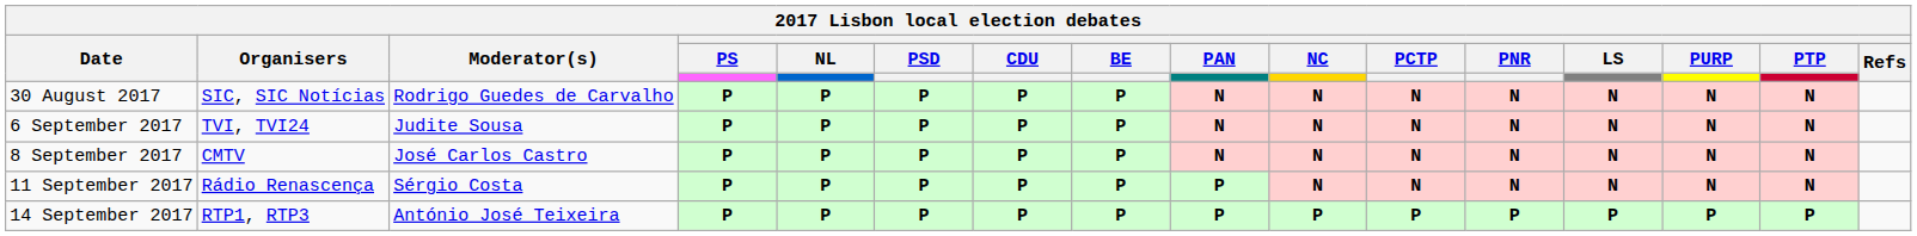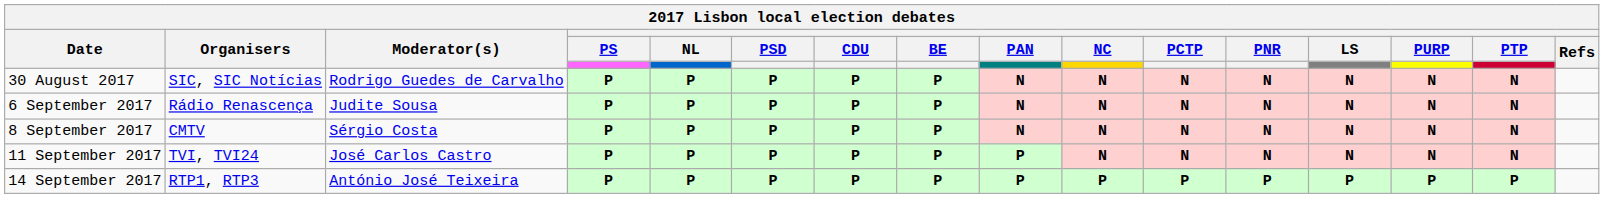6 September 2017 | Organisers: TVI, TVI24 -> Rádio Renascença
8 September 2017 | Moderator(s): José Carlos Castro -> Sérgio Costa
11 September 2017 | Organisers: Rádio Renascença -> TVI, TVI24
11 September 2017 | Moderator(s): Sérgio Costa -> José Carlos Castro
